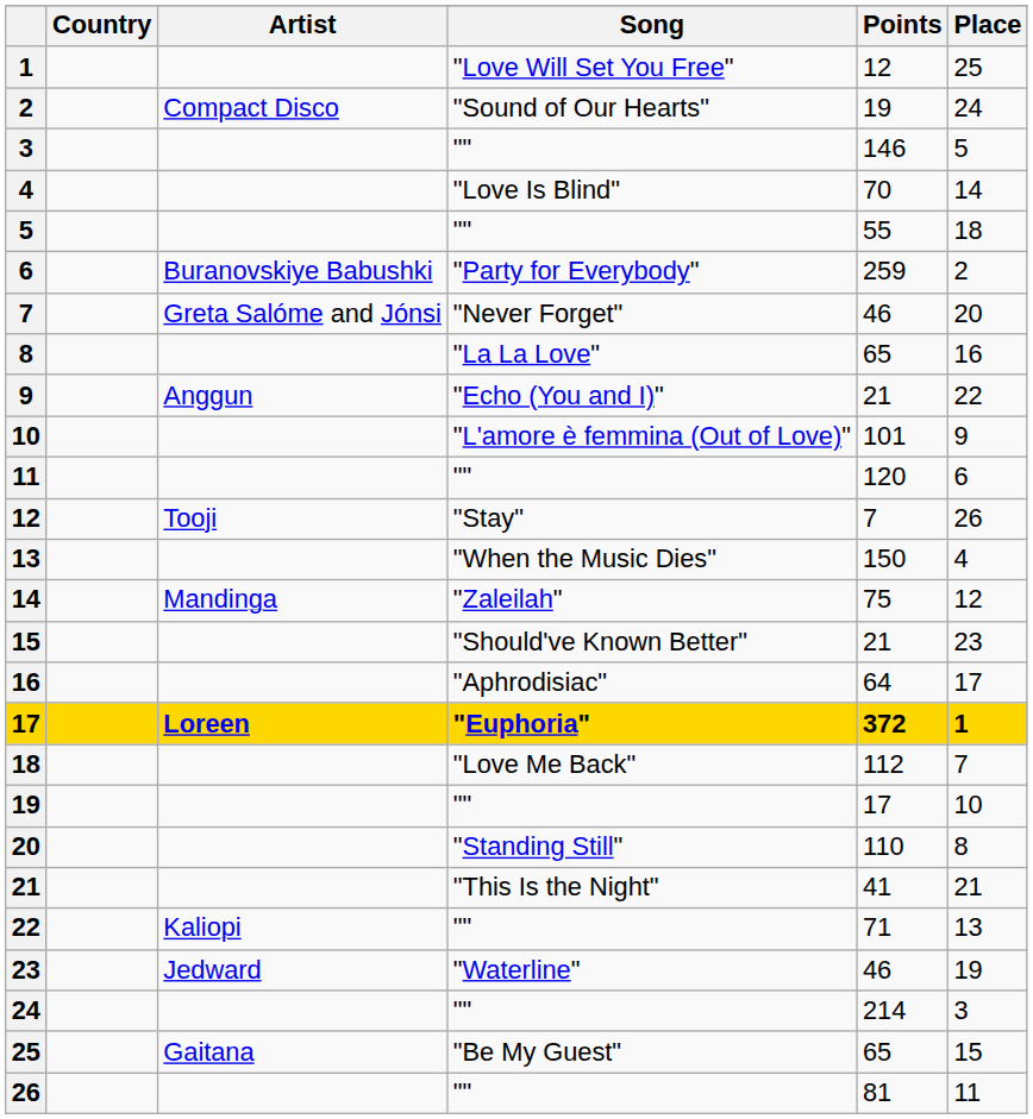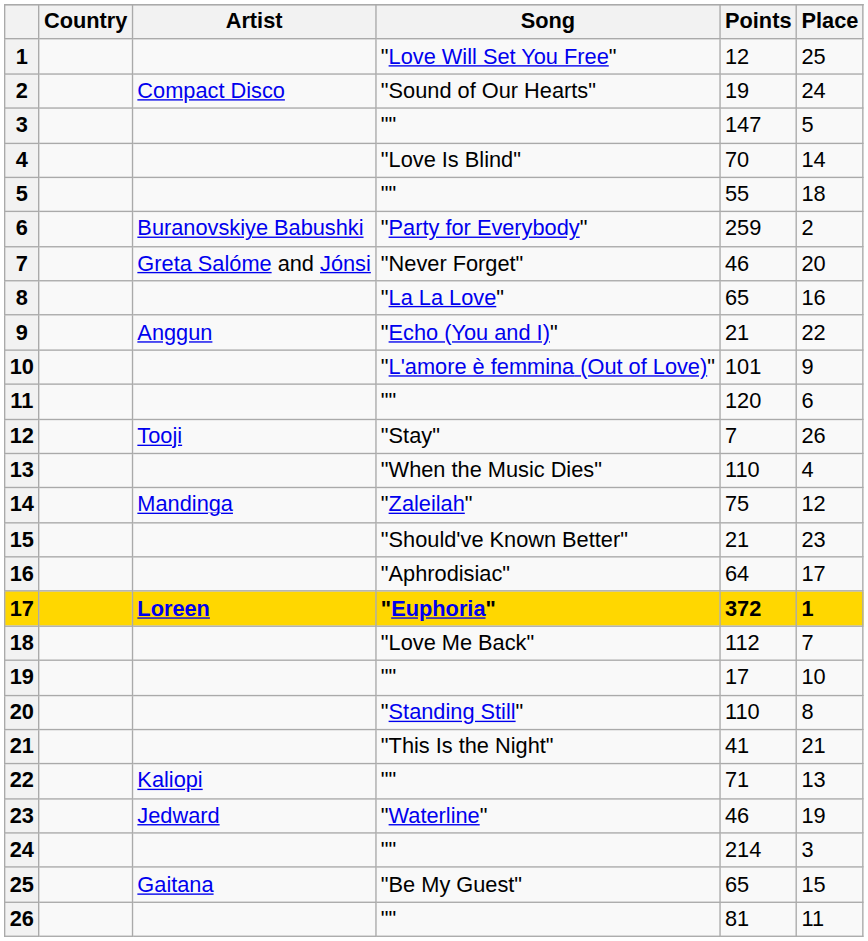row 4 | Points: 146 -> 147
row 14 | Points: 150 -> 110
